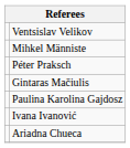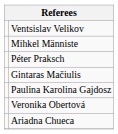- row: Ivana Ivanović
+ row: Veronika Obertová
